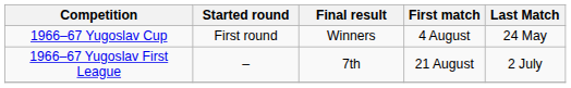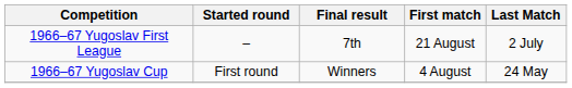rows swapped: 1966–67 Yugoslav First League <-> 1966–67 Yugoslav Cup
